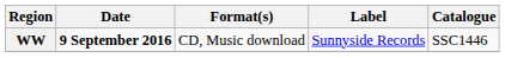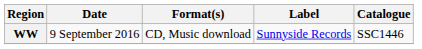WW | Date: bold -> normal
